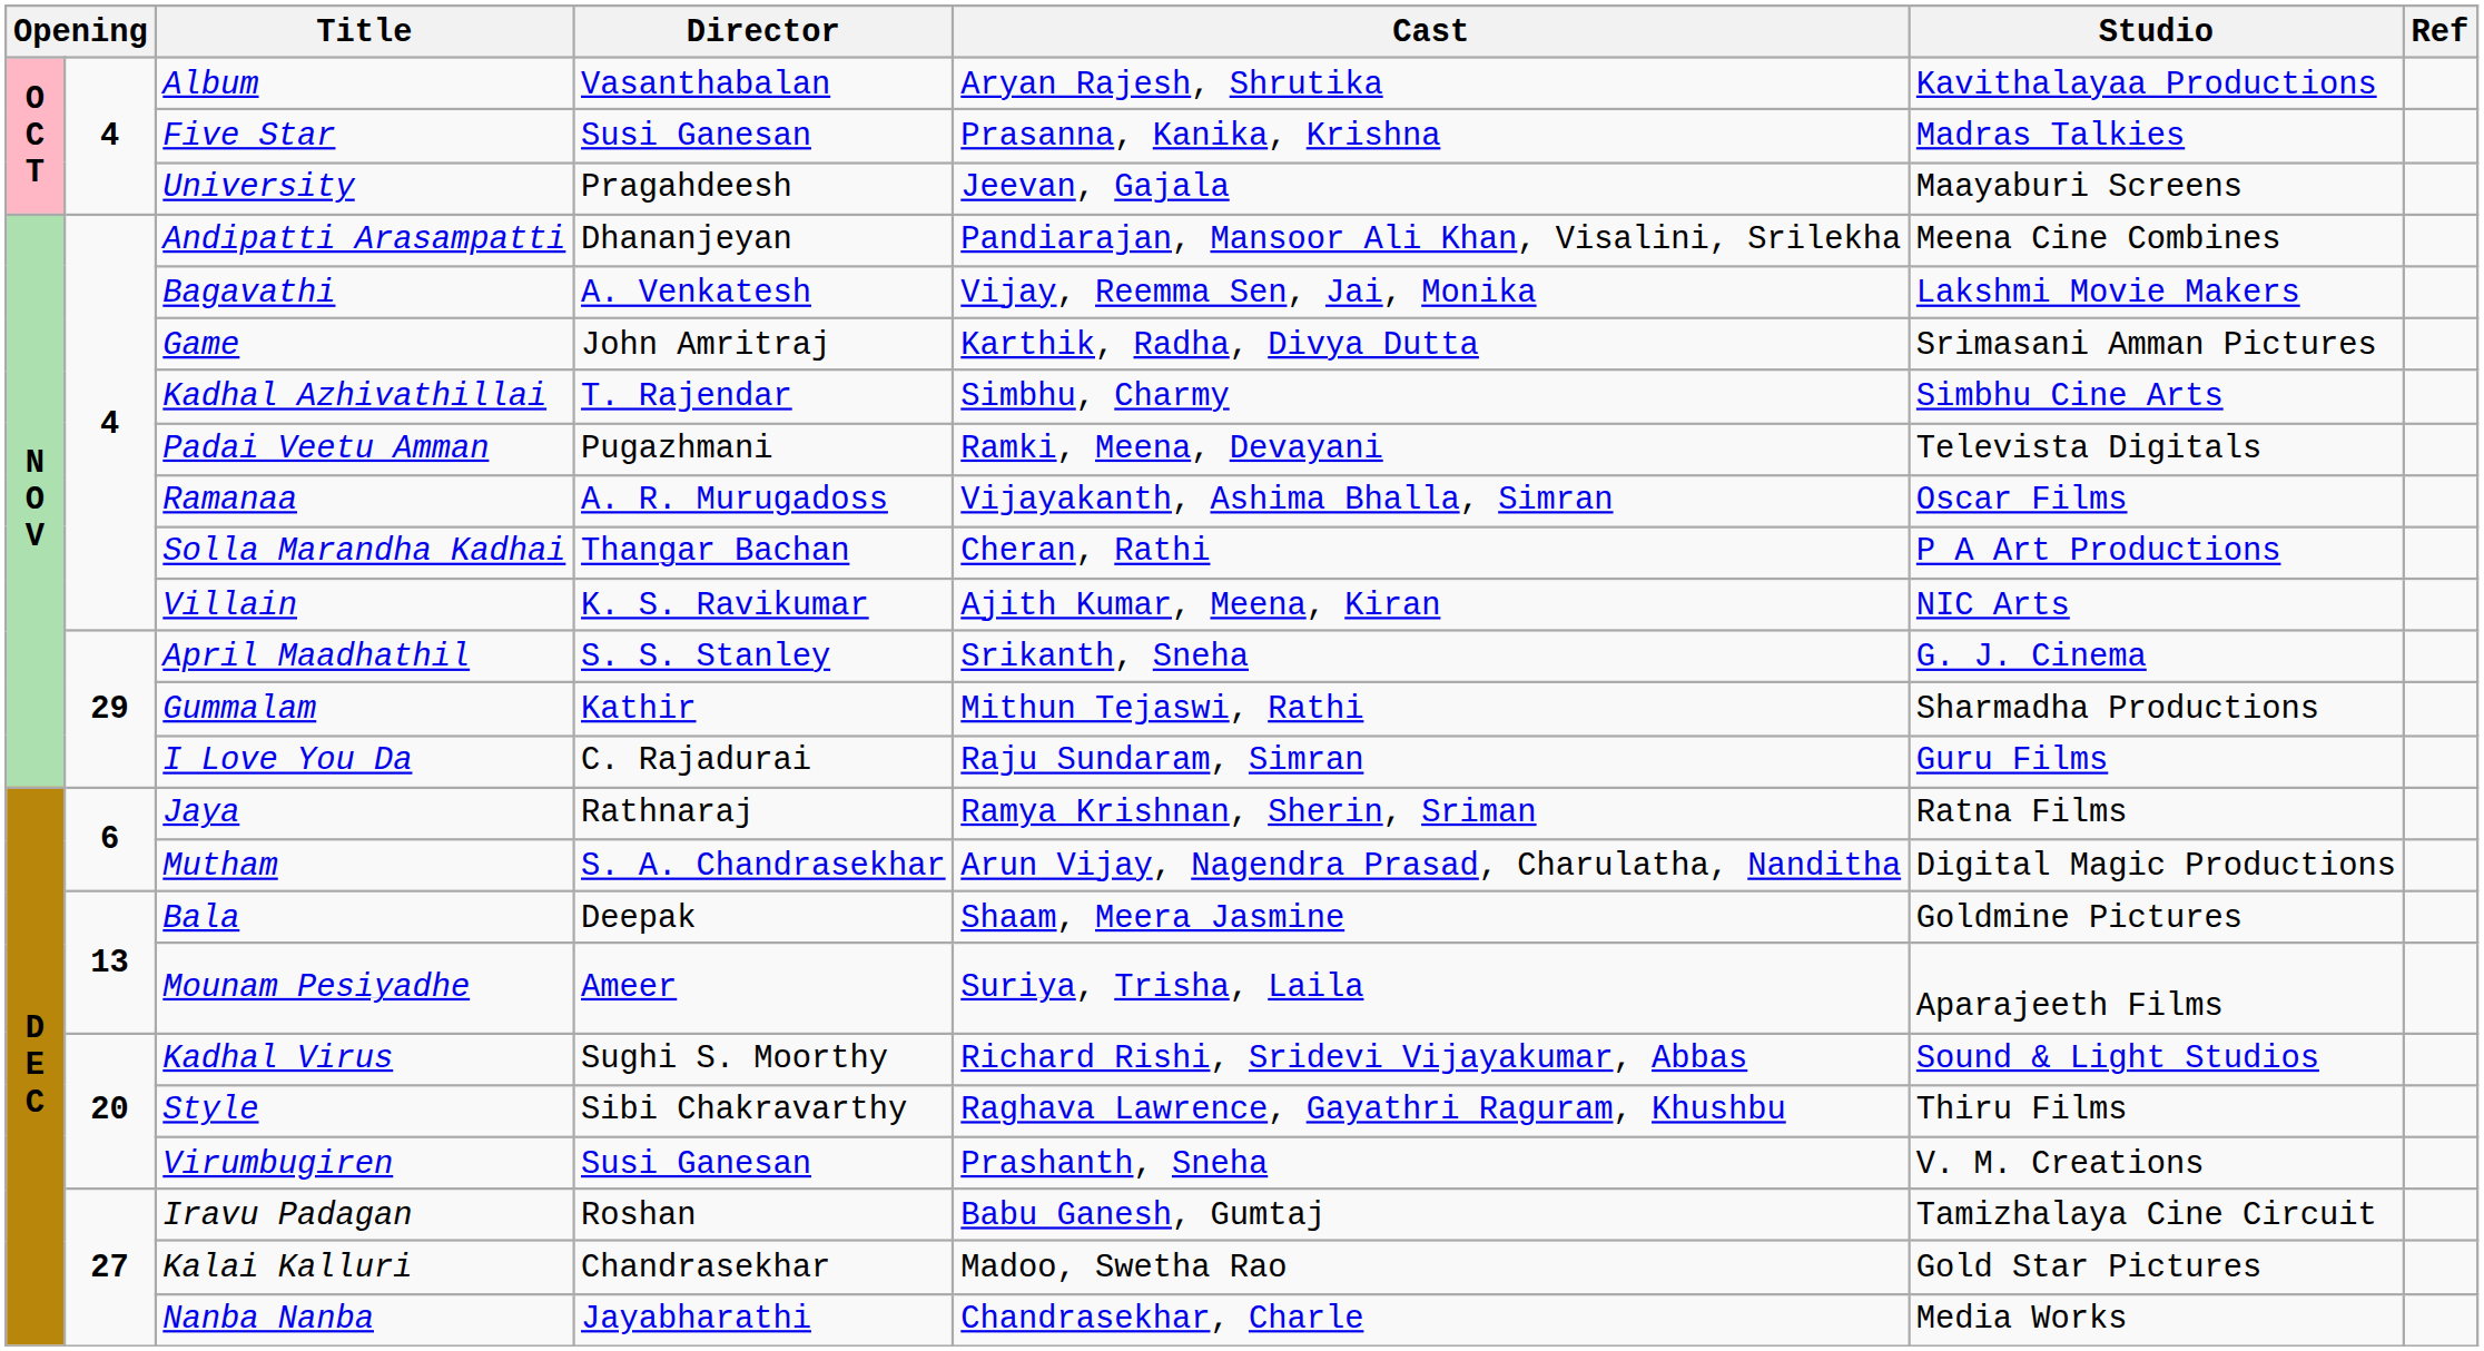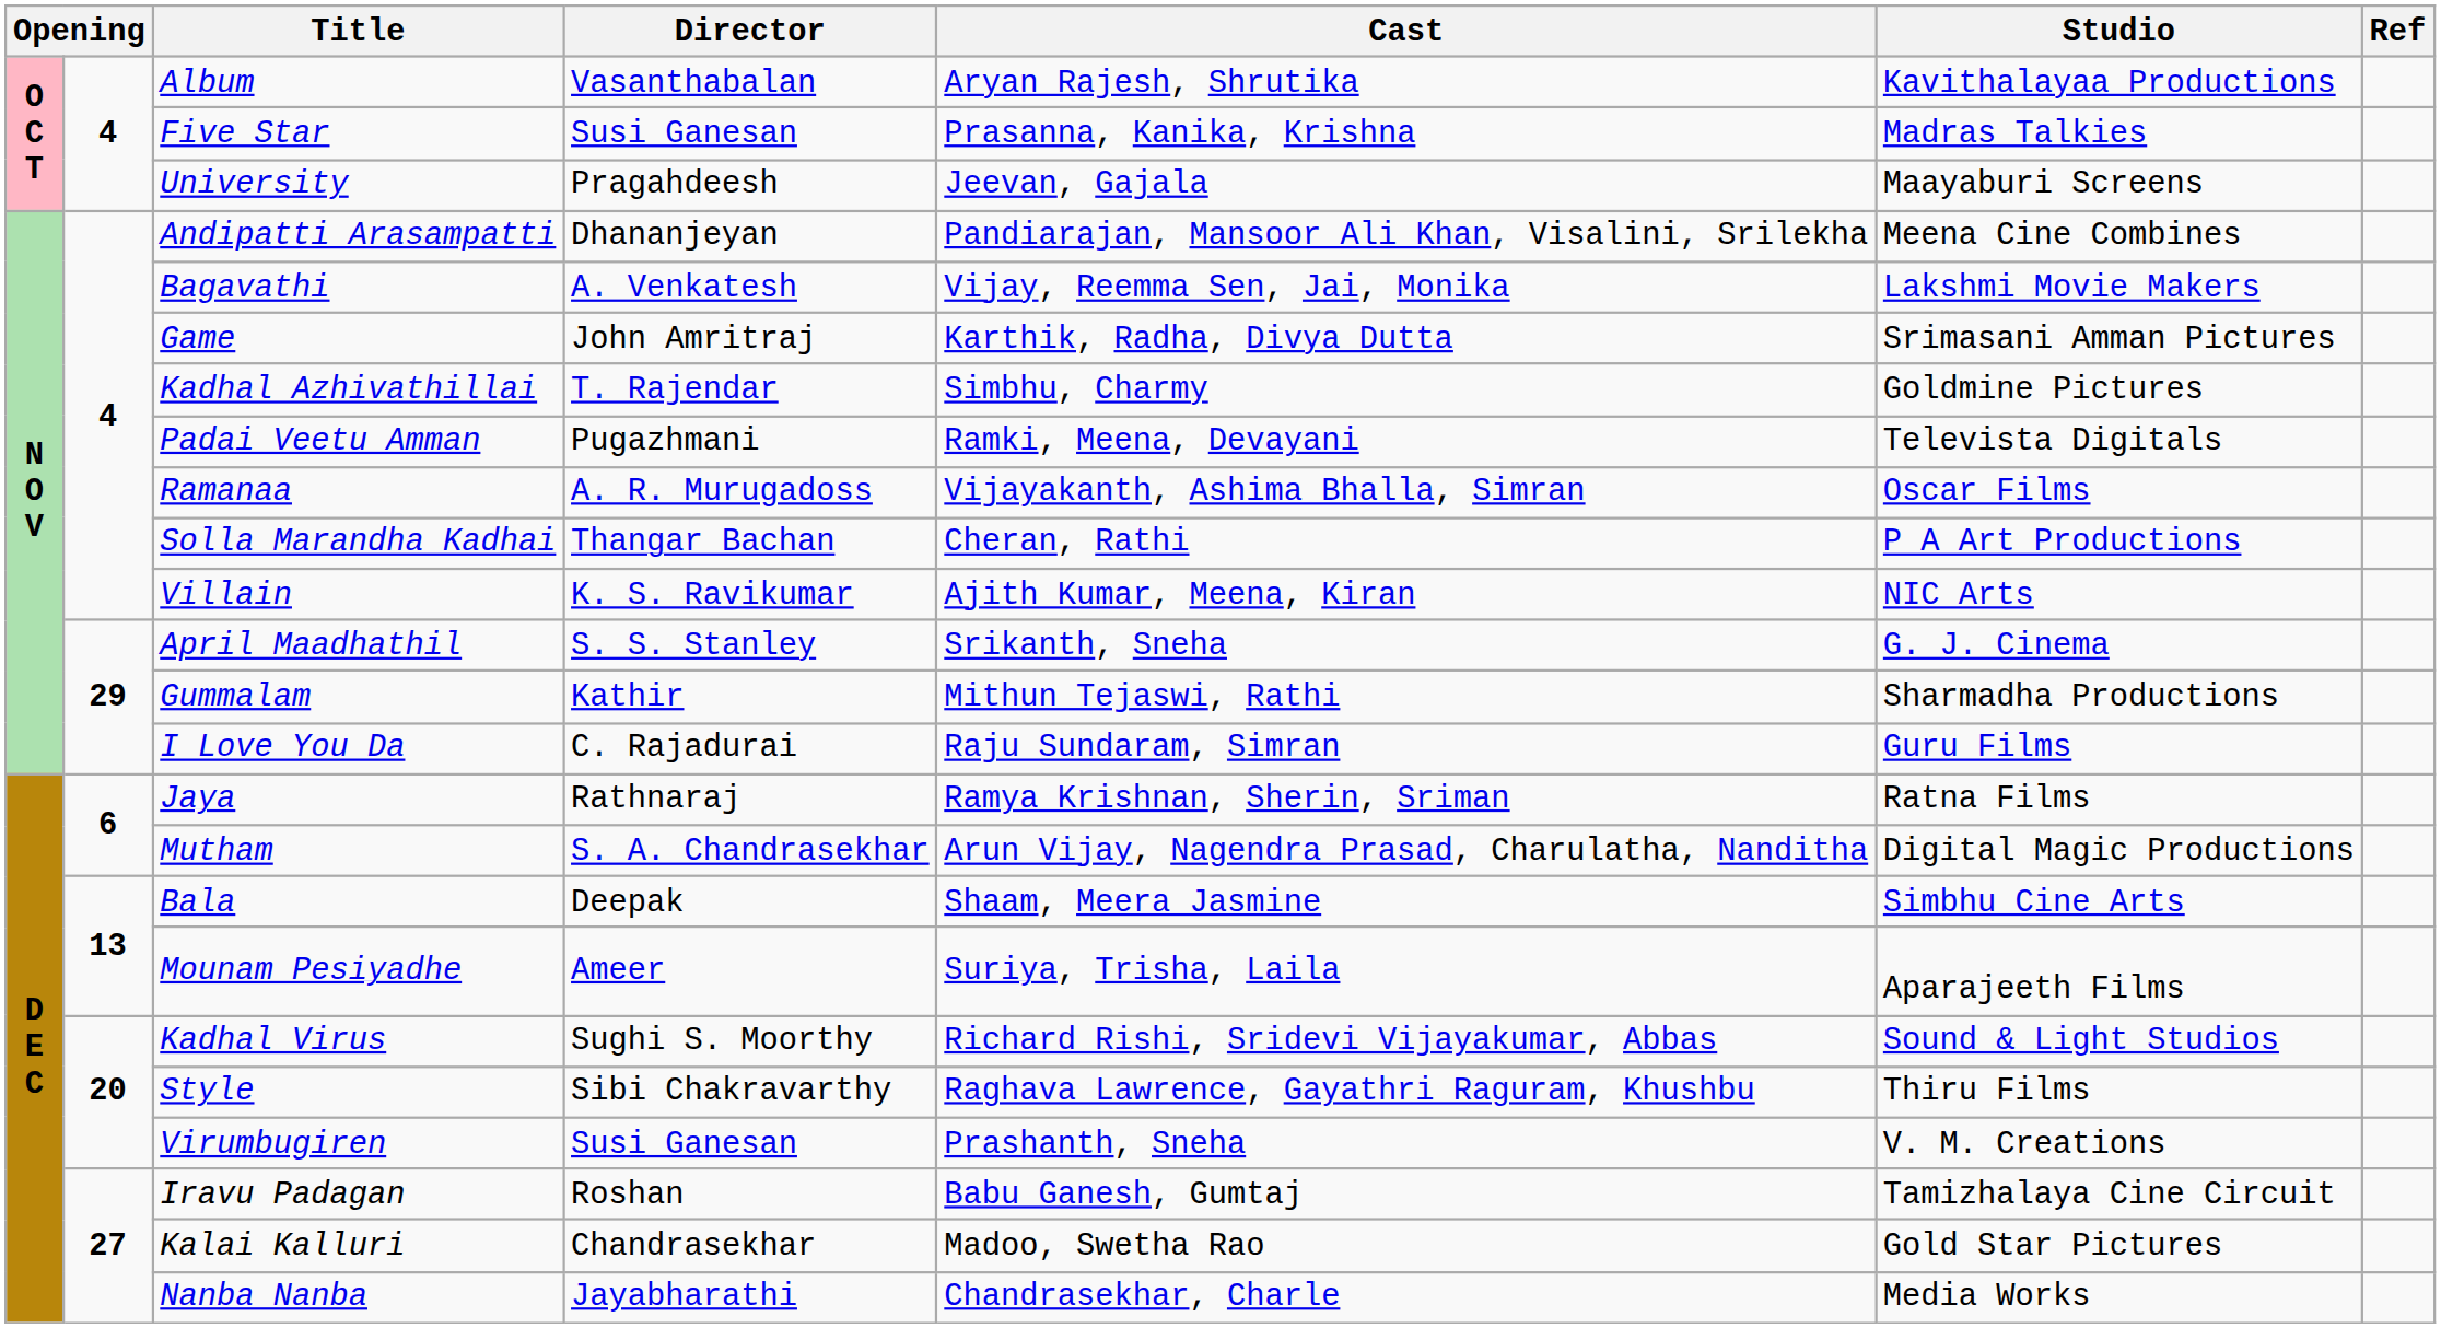Kadhal Azhivathillai | Studio: Simbhu Cine Arts -> Goldmine Pictures
Bala | Studio: Goldmine Pictures -> Simbhu Cine Arts
